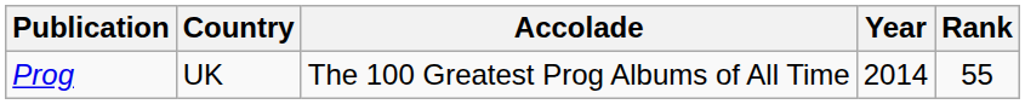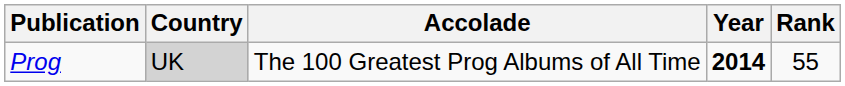row 2 | Country: no background -> lightgrey background
row 2 | Year: normal -> bold
